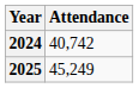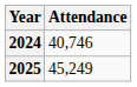2024 | Attendance: 40,742 -> 40,746
